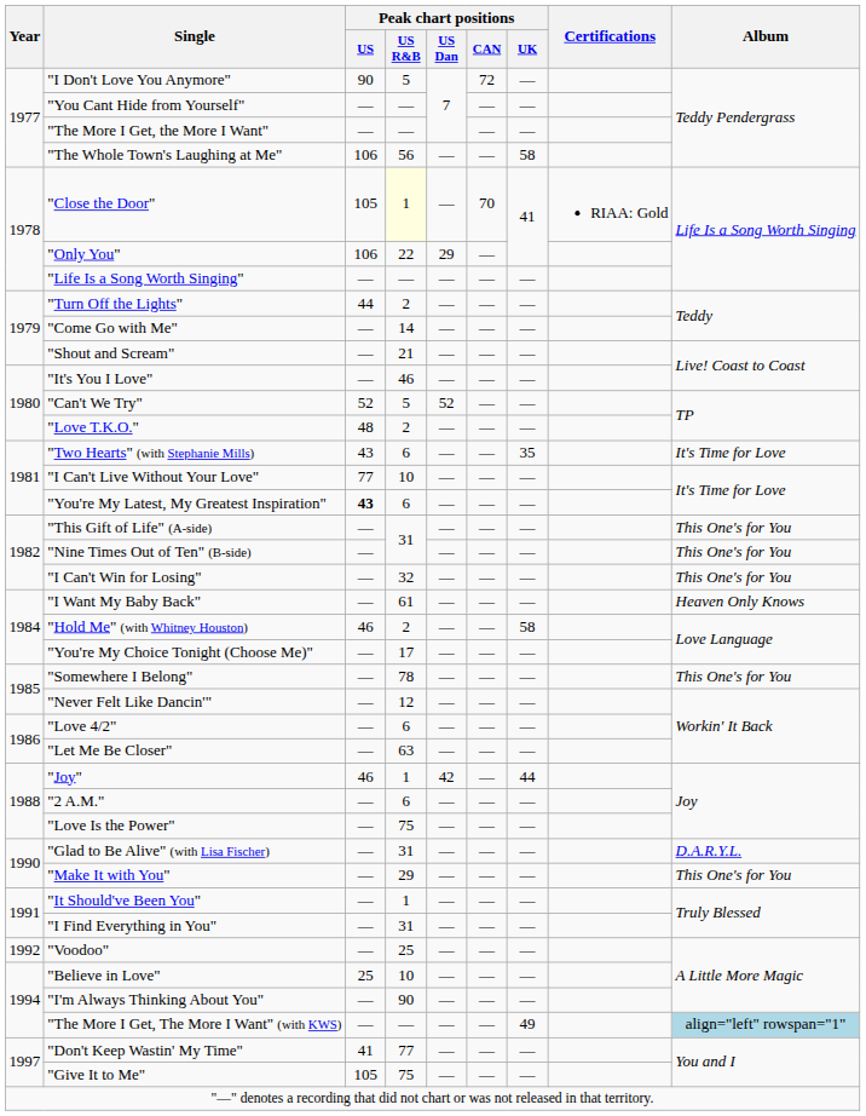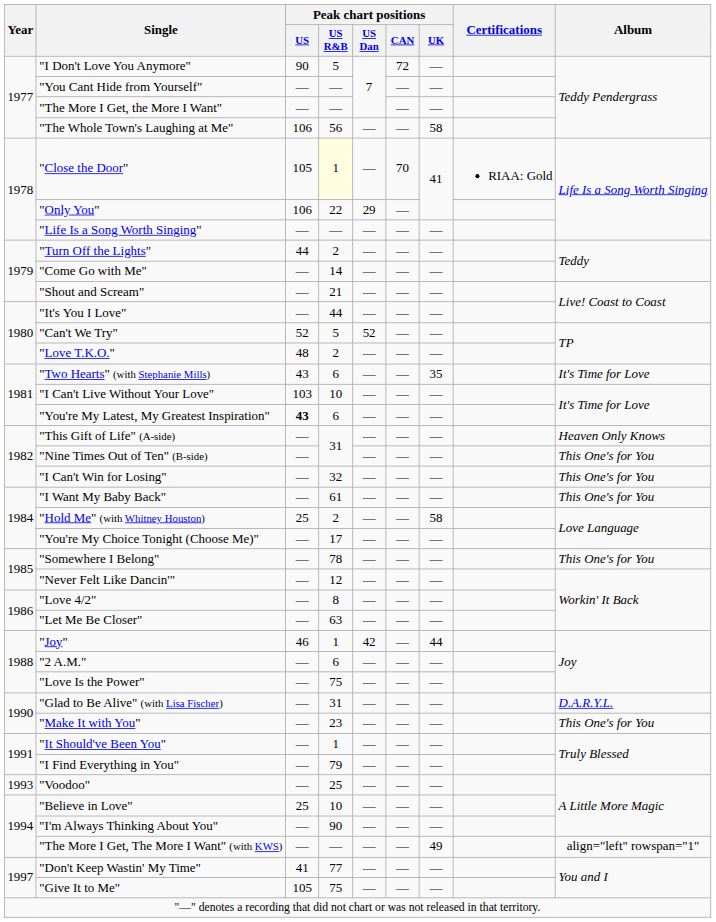"It's You I Love" | Peak chart positions / US R&B: 46 -> 44
"I Can't Live Without Your Love" | Peak chart positions / US: 77 -> 103
"This Gift of Life" (A-side) | Album: This One's for You -> Heaven Only Knows
"I Want My Baby Back" | Album: Heaven Only Knows -> This One's for You
"Hold Me" (with Whitney Houston) | Peak chart positions / US: 46 -> 25
"Love 4/2" | Peak chart positions / US R&B: 6 -> 8
"Make It with You" | Peak chart positions / US R&B: 29 -> 23
"I Find Everything in You" | Peak chart positions / US R&B: 31 -> 79
"Voodoo" | Year: 1992 -> 1993
"The More I Get, The More I Want" (with KWS) | Album: lightblue background -> no background
